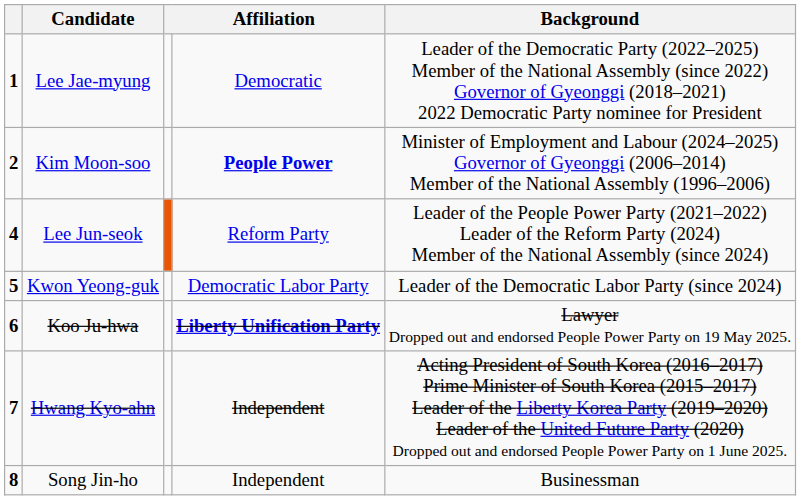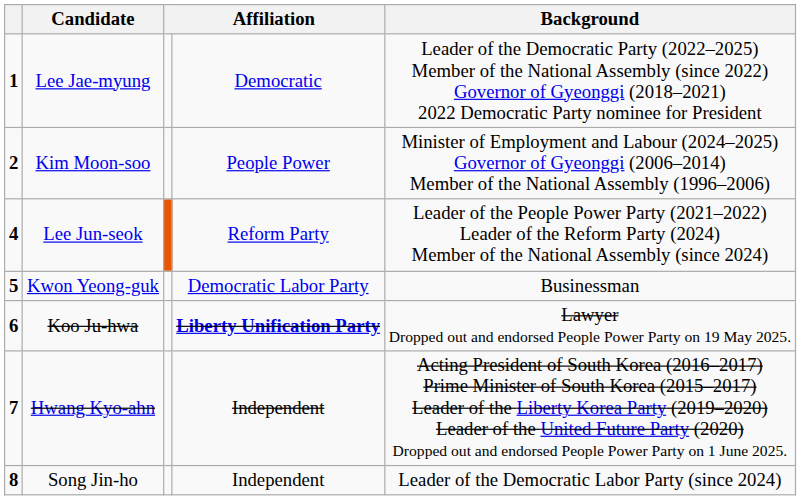Kim Moon-soo | column 4: bold -> normal
Kwon Yeong-guk | Background: Leader of the Democratic Labor Party (since 2024) -> Businessman
Song Jin-ho | Background: Businessman -> Leader of the Democratic Labor Party (since 2024)
